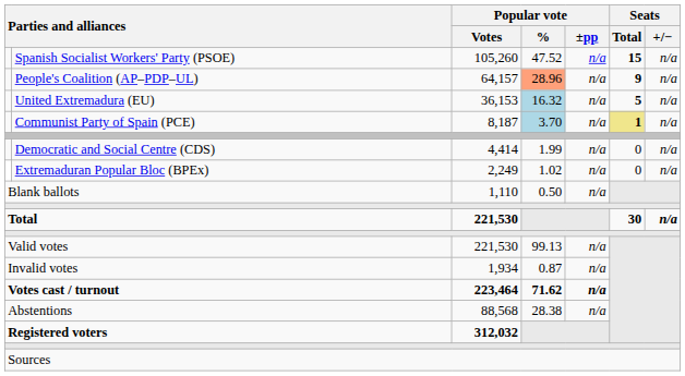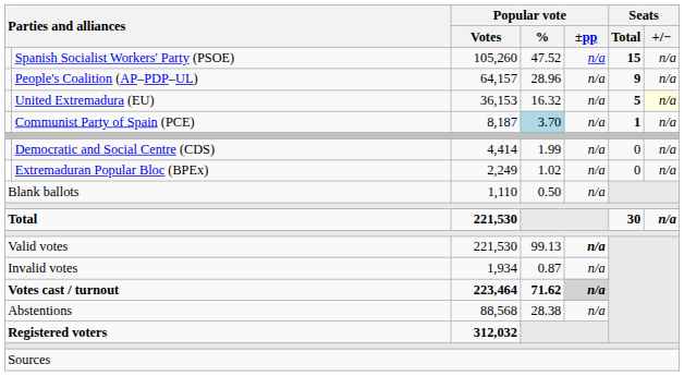People's Coalition (AP–PDP–UL) | Popular vote / %: lightsalmon background -> no background
United Extremadura (EU) | Popular vote / %: lightblue background -> no background
United Extremadura (EU) | Seats / +/−: no background -> lightyellow background
Communist Party of Spain (PCE) | Seats / Total: khaki background -> no background
Valid votes | Popular vote / ±pp: normal -> bold
Votes cast / turnout | Popular vote / ±pp: no background -> lightgrey background
